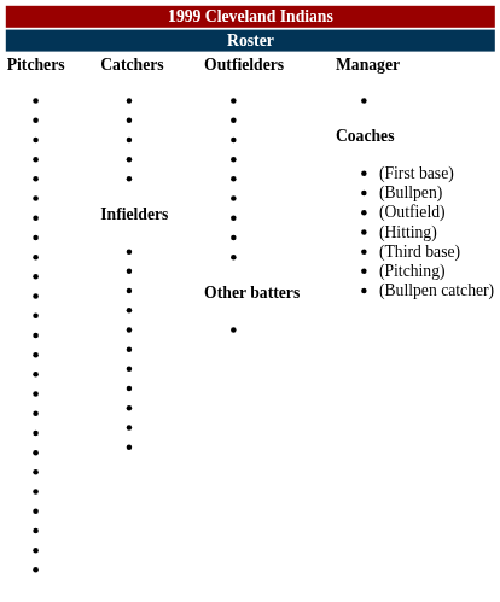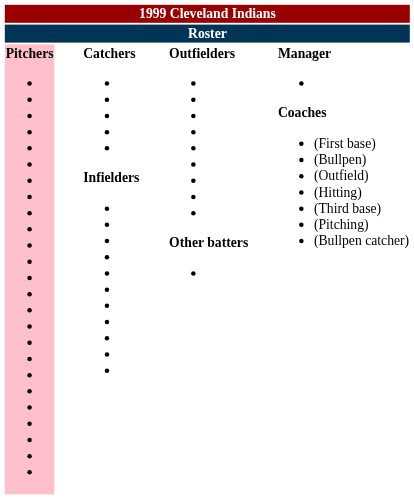Pitchers | column 1: no background -> pink background
